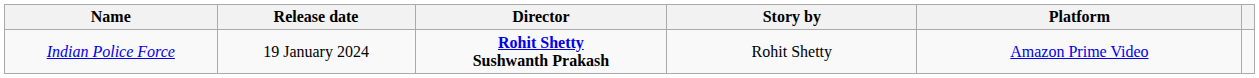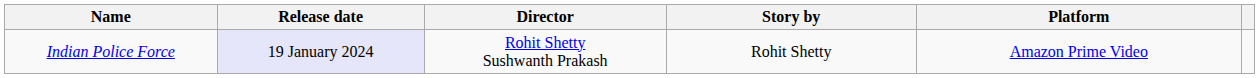Indian Police Force | Release date: no background -> lavender background
Indian Police Force | Director: bold -> normal
